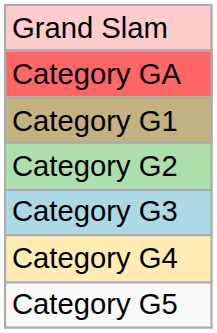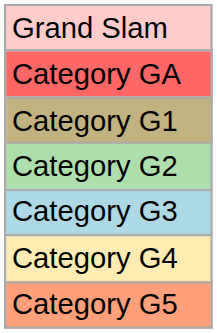row 7 | column 1: no background -> lightsalmon background
